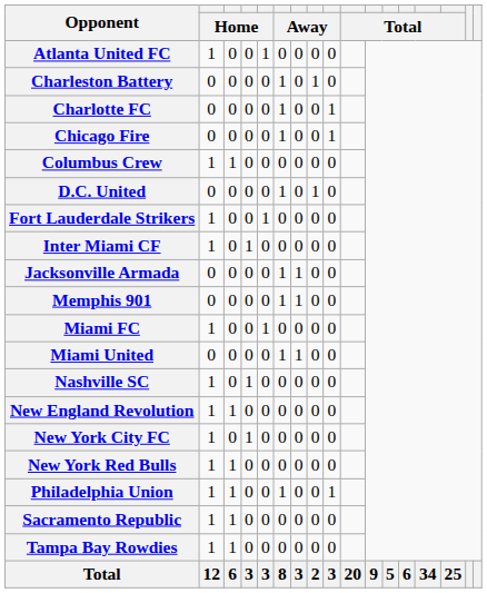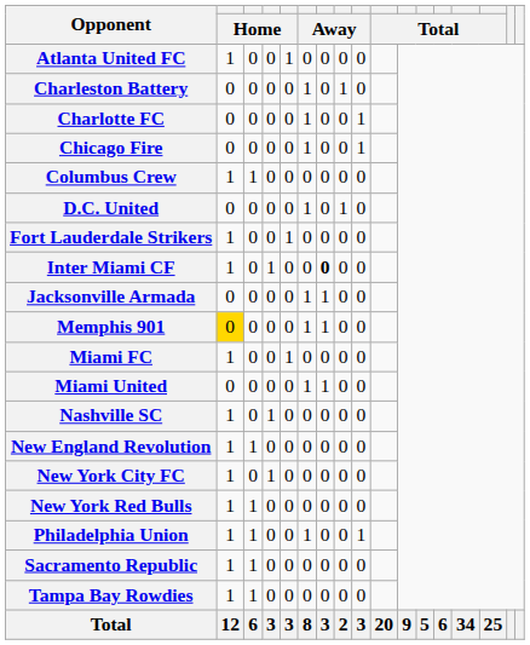Inter Miami CF | column 7: normal -> bold
Memphis 901 | column 2: no background -> gold background
